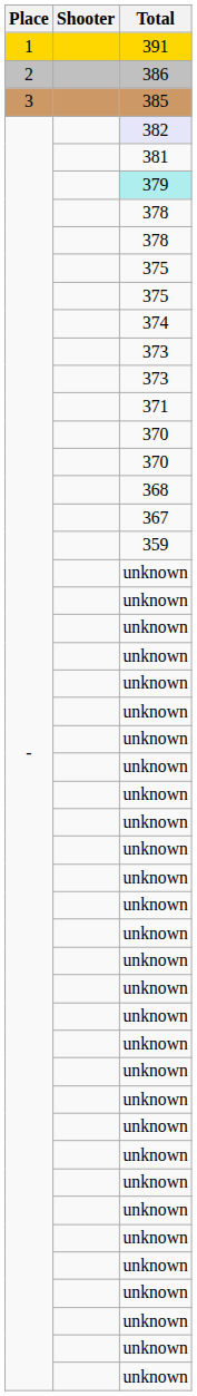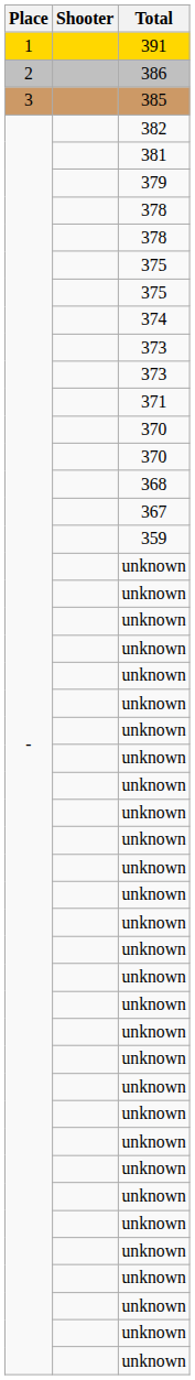382 | Total: lavender background -> no background
379 | Total: paleturquoise background -> no background
